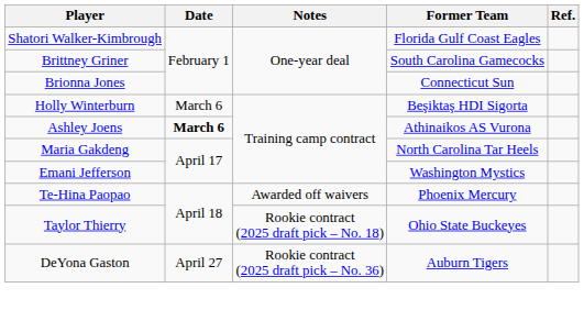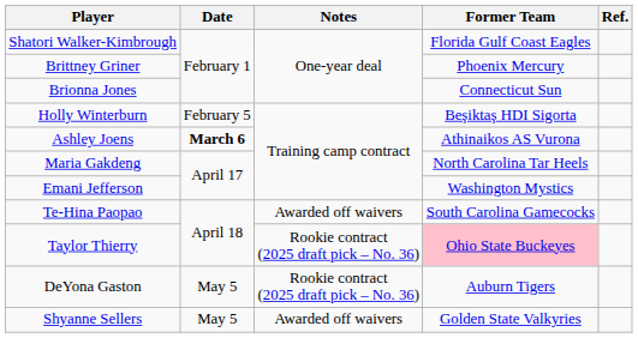Brittney Griner | Former Team: South Carolina Gamecocks -> Phoenix Mercury
Holly Winterburn | Date: March 6 -> February 5
Te-Hina Paopao | Former Team: Phoenix Mercury -> South Carolina Gamecocks
Taylor Thierry | Notes: Rookie contract (2025 draft pick – No. 18) -> Rookie contract (2025 draft pick – No. 36)
Taylor Thierry | Former Team: no background -> pink background
DeYona Gaston | Date: April 27 -> May 5
+ row: Shyanne Sellers | May 5 | Awarded off waivers | Golden State Valkyries
